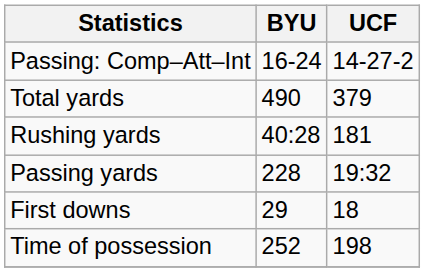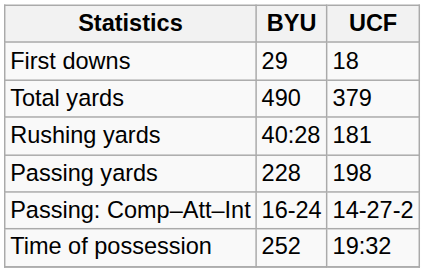rows swapped: First downs <-> Passing: Comp–Att–Int
Passing yards | UCF: 19:32 -> 198
Time of possession | UCF: 198 -> 19:32
